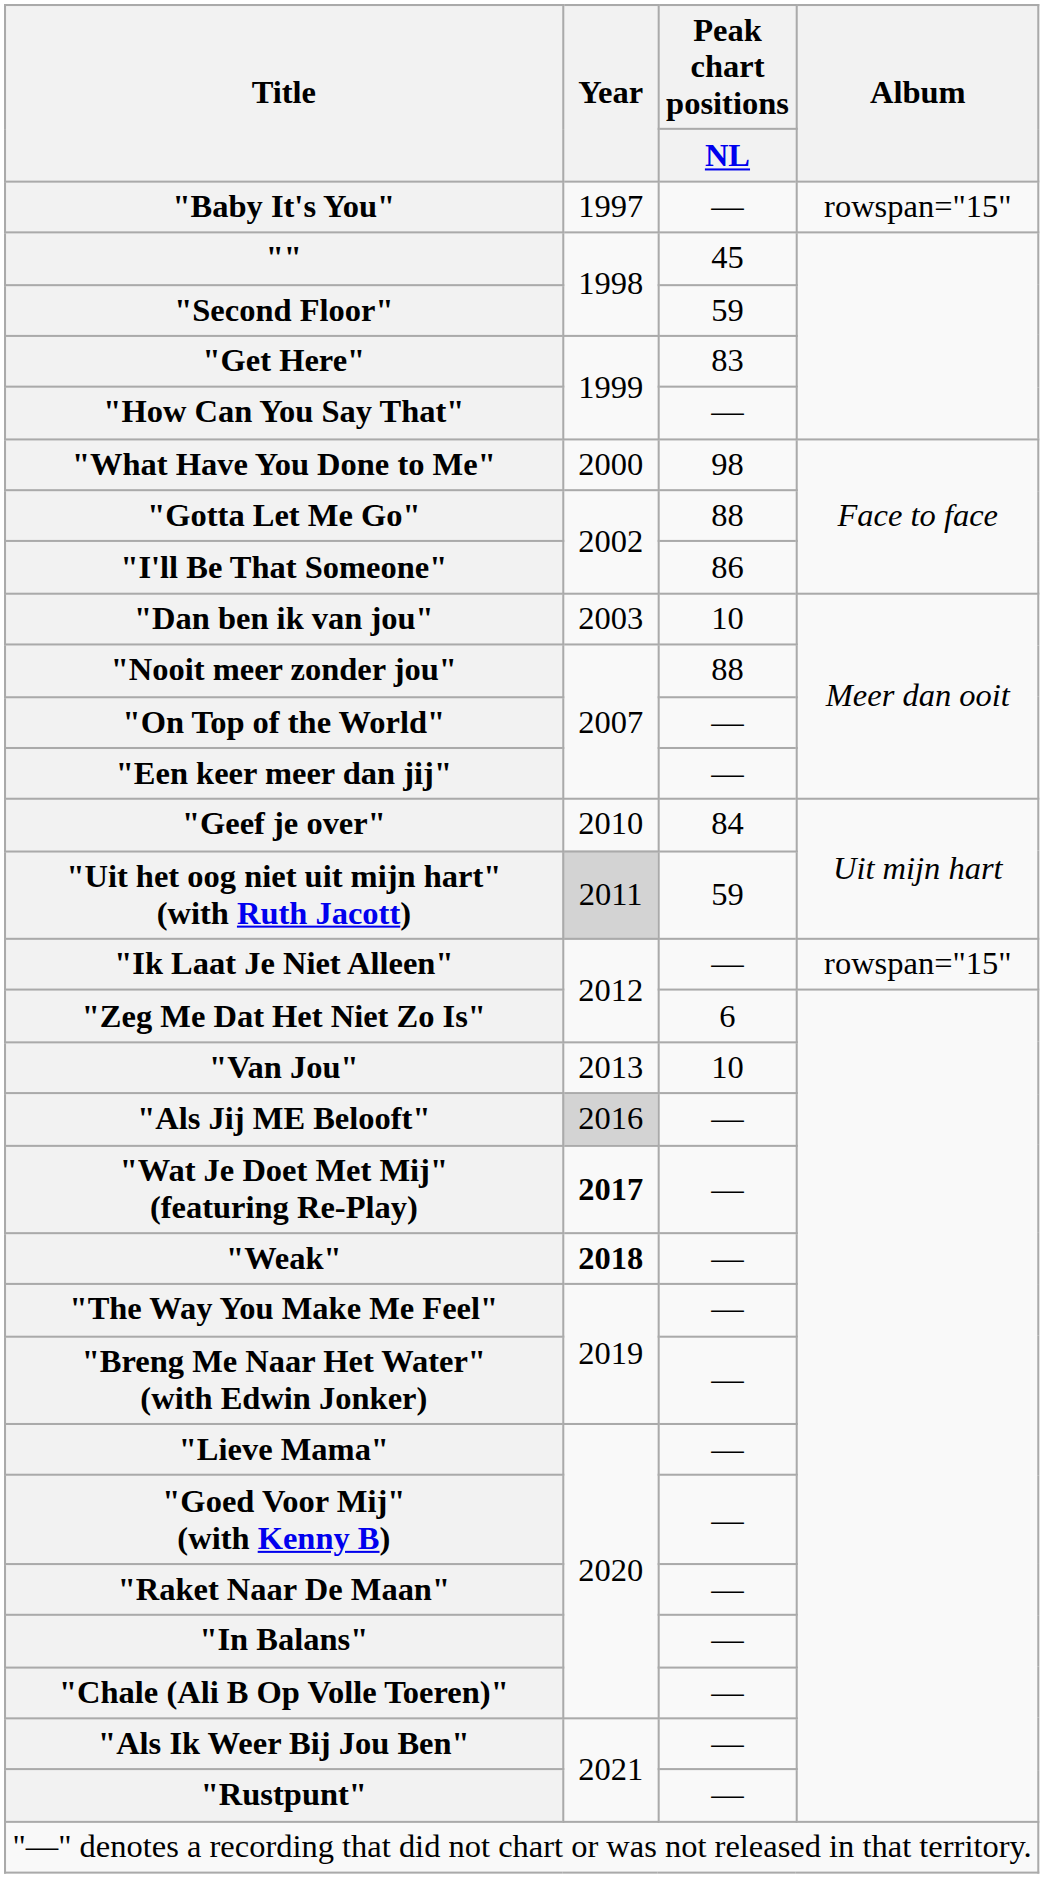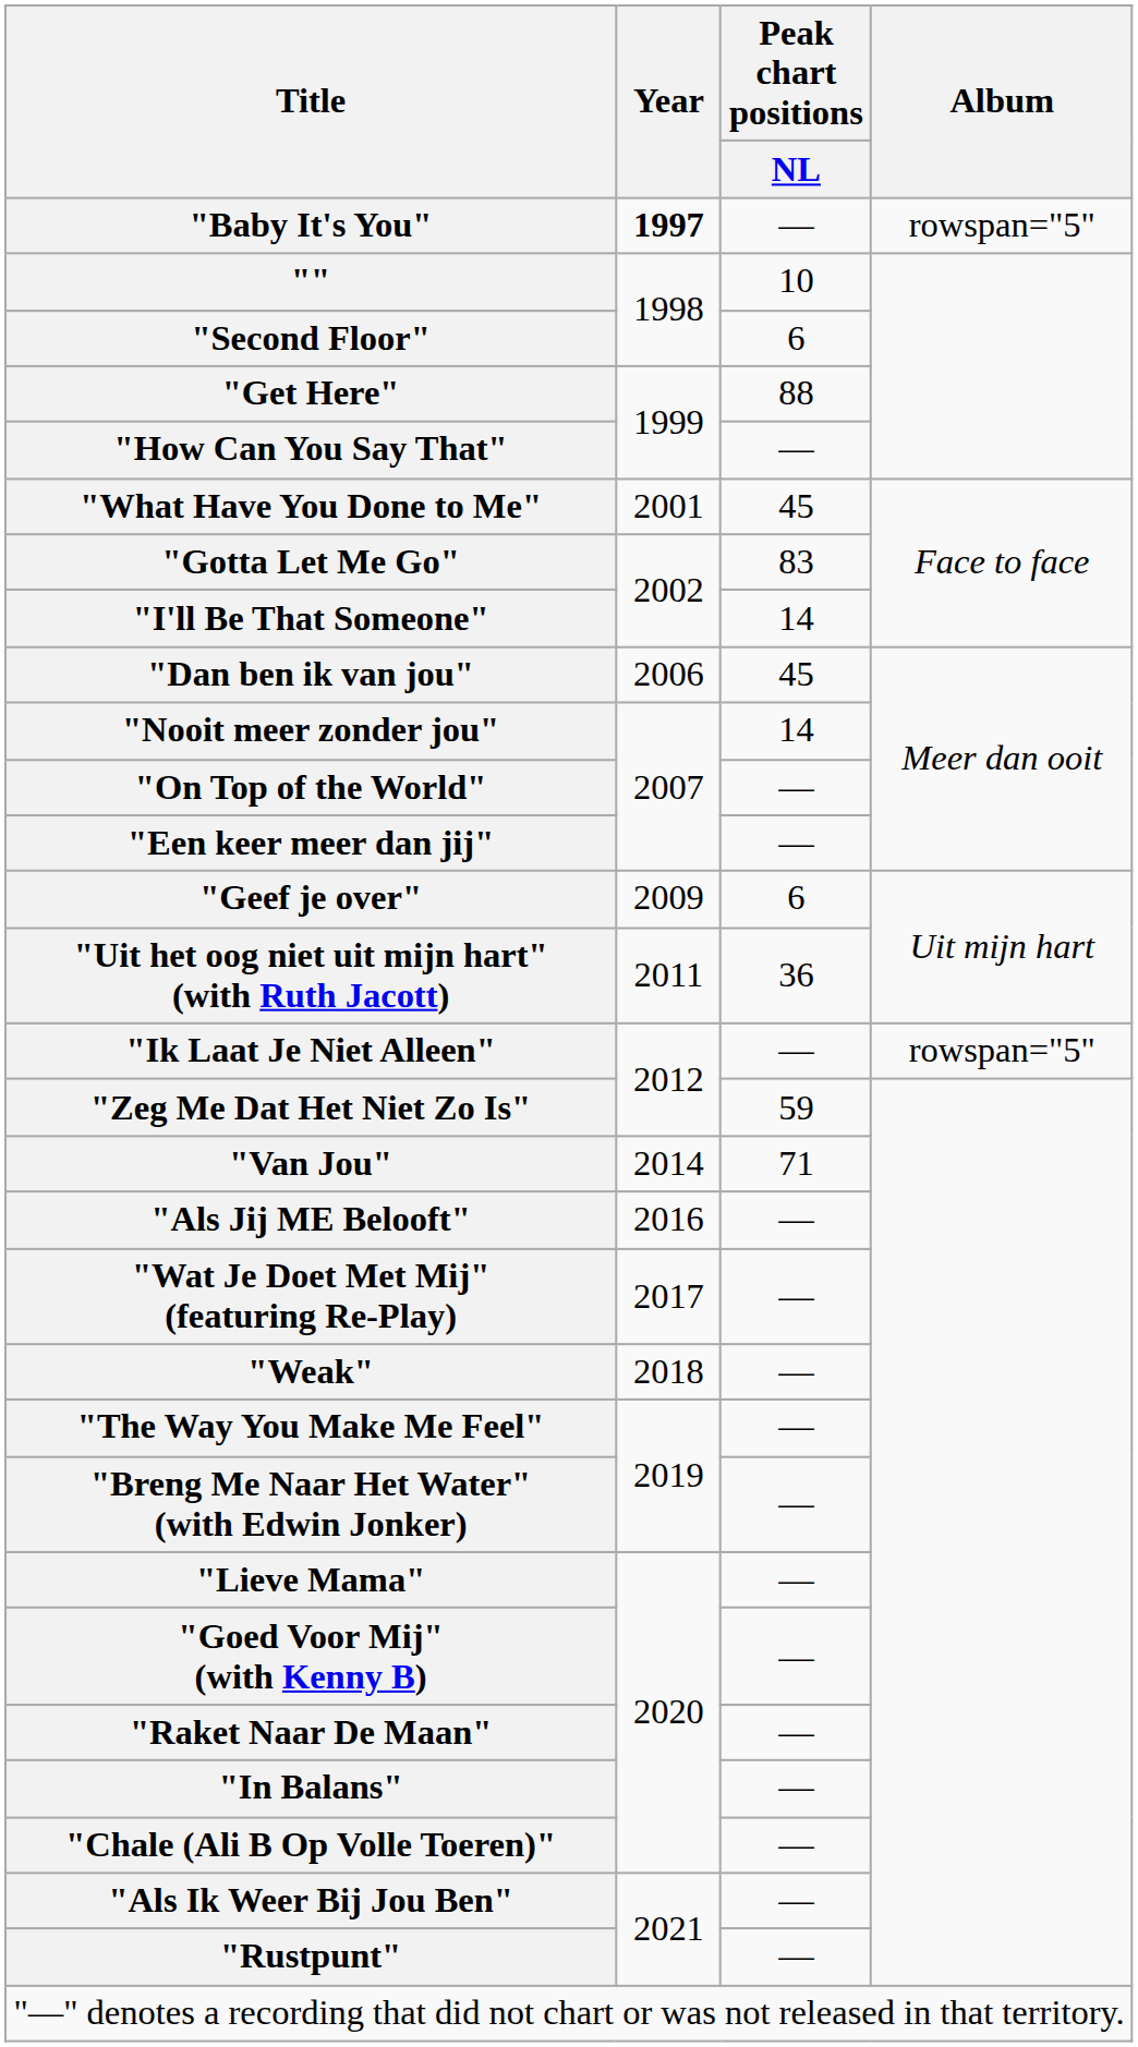"Baby It's You" | Year: normal -> bold
"Baby It's You" | Album: rowspan="15" -> rowspan="5"
"" | Peak chart positions / NL: 45 -> 10
"Second Floor" | Peak chart positions / NL: 59 -> 6
"Get Here" | Peak chart positions / NL: 83 -> 88
"What Have You Done to Me" | Year: 2000 -> 2001
"What Have You Done to Me" | Peak chart positions / NL: 98 -> 45
"Gotta Let Me Go" | Peak chart positions / NL: 88 -> 83
"I'll Be That Someone" | Peak chart positions / NL: 86 -> 14
"Dan ben ik van jou" | Year: 2003 -> 2006
"Dan ben ik van jou" | Peak chart positions / NL: 10 -> 45
"Nooit meer zonder jou" | Peak chart positions / NL: 88 -> 14
"Geef je over" | Year: 2010 -> 2009
"Geef je over" | Peak chart positions / NL: 84 -> 6
"Uit het oog niet uit mijn hart" (with Ruth Jacott) | Year: lightgrey background -> no background
"Uit het oog niet uit mijn hart" (with Ruth Jacott) | Peak chart positions / NL: 59 -> 36
"Ik Laat Je Niet Alleen" | Album: rowspan="15" -> rowspan="5"
"Zeg Me Dat Het Niet Zo Is" | Peak chart positions / NL: 6 -> 59
"Van Jou" | Year: 2013 -> 2014
"Van Jou" | Peak chart positions / NL: 10 -> 71
"Als Jij ME Belooft" | Year: lightgrey background -> no background
"Wat Je Doet Met Mij" (featuring Re-Play) | Year: bold -> normal
"Weak" | Year: bold -> normal
